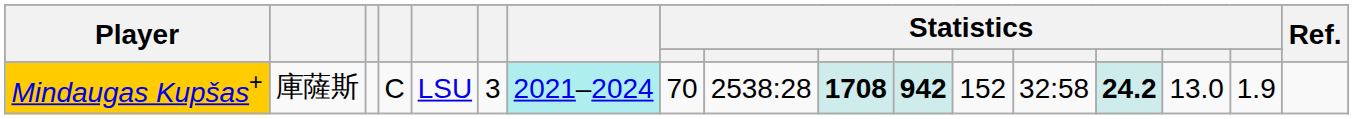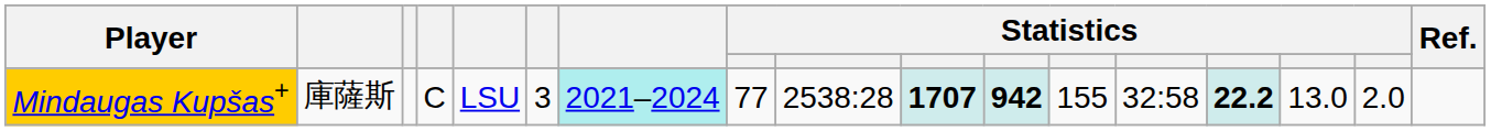Mindaugas Kupšas+ | column 8: 70 -> 77
Mindaugas Kupšas+ | column 10: 1708 -> 1707
Mindaugas Kupšas+ | column 12: 152 -> 155
Mindaugas Kupšas+ | column 14: 24.2 -> 22.2
Mindaugas Kupšas+ | column 16: 1.9 -> 2.0
